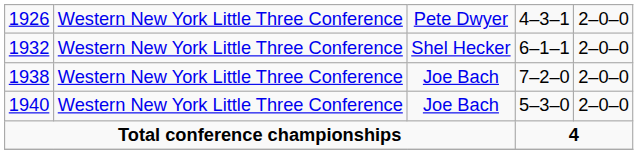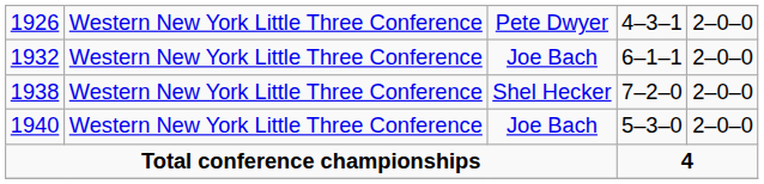1932 | column 3: Shel Hecker -> Joe Bach
1938 | column 3: Joe Bach -> Shel Hecker
